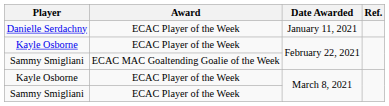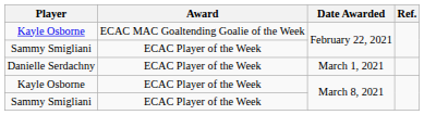- row: Danielle Serdachny | ECAC Player of the Week | January 11, 2021
Kayle Osborne / February 22, 2021 | Award: ECAC Player of the Week -> ECAC MAC Goaltending Goalie of the Week
Sammy Smigliani / February 22, 2021 | Award: ECAC MAC Goaltending Goalie of the Week -> ECAC Player of the Week
+ row: Danielle Serdachny | ECAC Player of the Week | March 1, 2021
